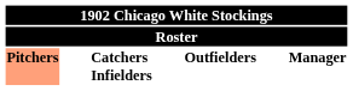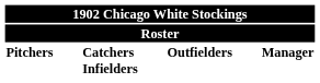Pitchers | column 1: lightsalmon background -> no background
